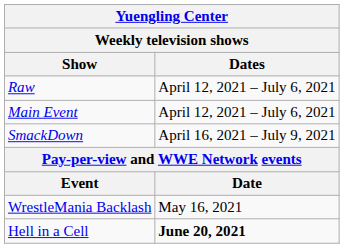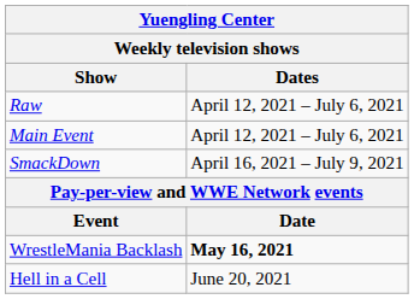WrestleMania Backlash | Yuengling Center / Weekly television shows / Dates: normal -> bold
Hell in a Cell | Yuengling Center / Weekly television shows / Dates: bold -> normal
